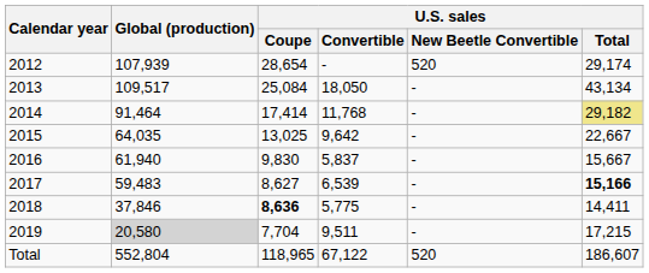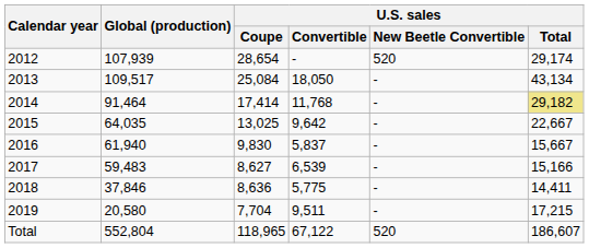2017 | U.S. sales / Total: bold -> normal
2018 | U.S. sales / Coupe: bold -> normal
2019 | Global (production): lightgrey background -> no background
